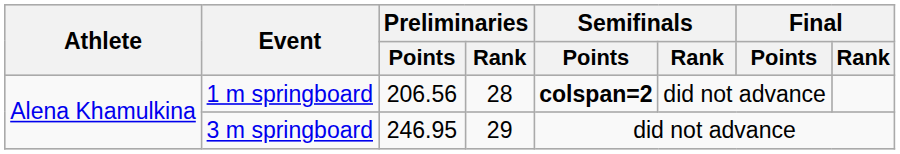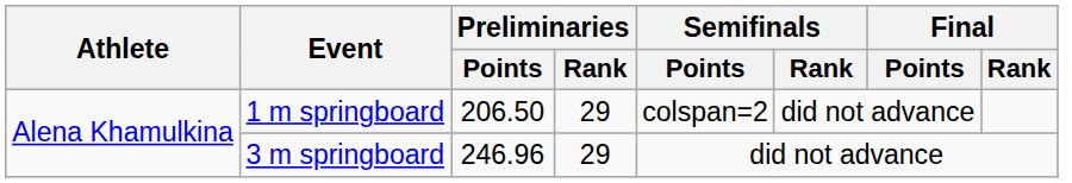1 m springboard | Preliminaries / Points: 206.56 -> 206.50
1 m springboard | Preliminaries / Rank: 28 -> 29
1 m springboard | Semifinals / Points: bold -> normal
3 m springboard | Preliminaries / Points: 246.95 -> 246.96
